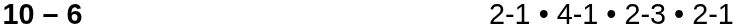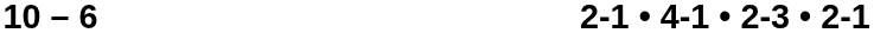row 1 | column 2: normal -> bold
